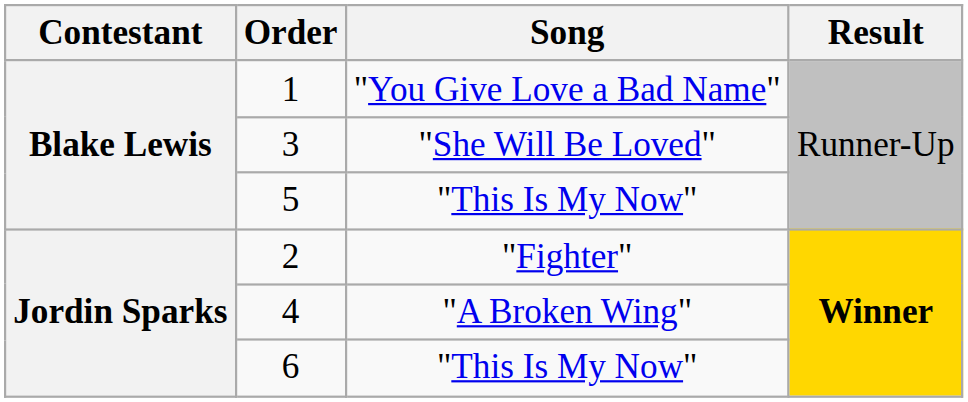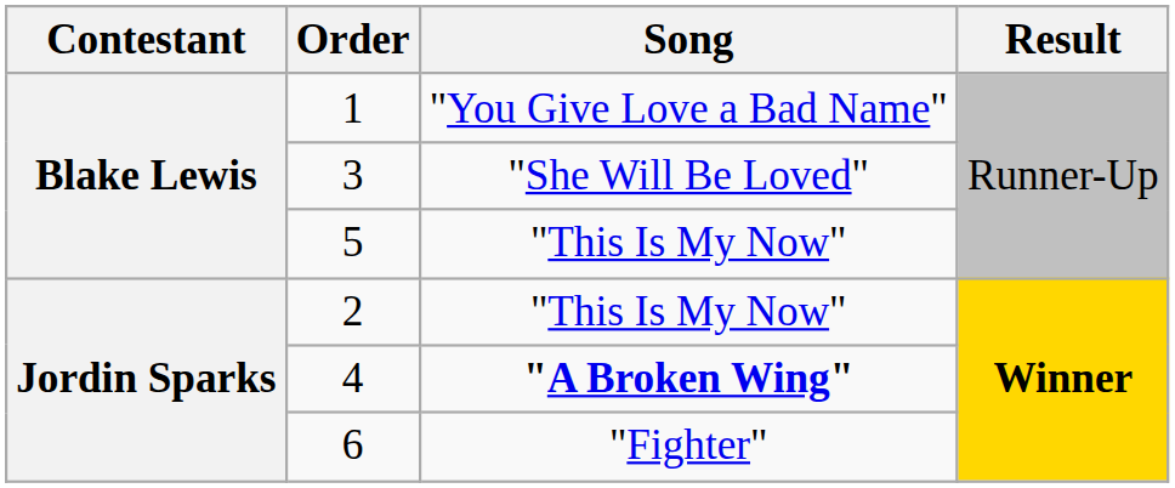2 | Song: "Fighter" -> "This Is My Now"
4 | Song: normal -> bold
6 | Song: "This Is My Now" -> "Fighter"
